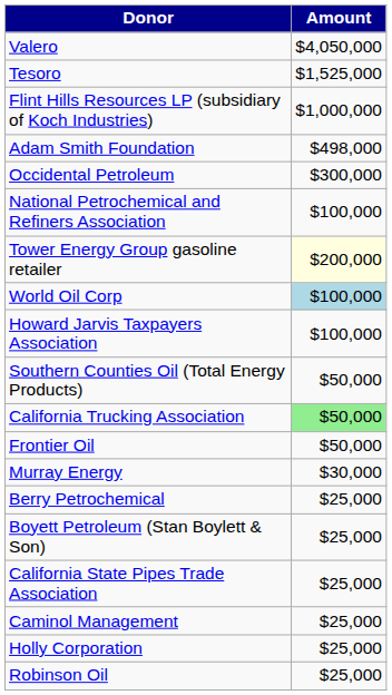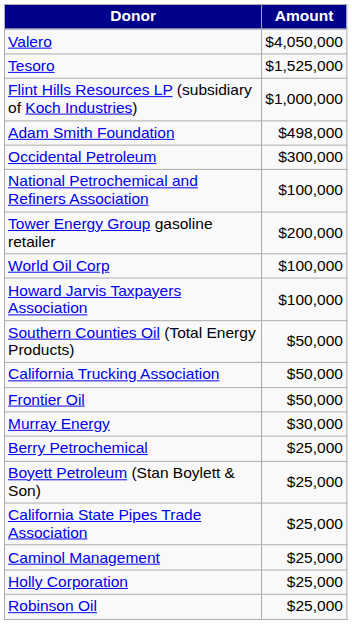Tower Energy Group gasoline retailer | Amount: lightyellow background -> no background
World Oil Corp | Amount: lightblue background -> no background
California Trucking Association | Amount: lightgreen background -> no background
